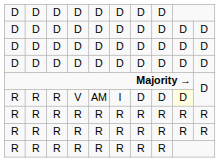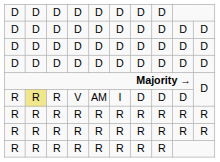V | column 2: no background -> khaki background
V | column 9: lightyellow background -> no background
